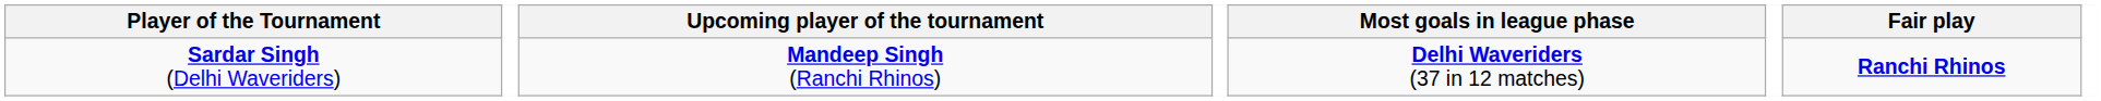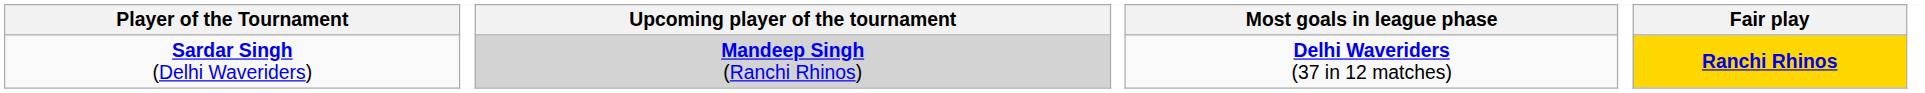Sardar Singh (Delhi Waveriders) | Upcoming player of the tournament: no background -> lightgrey background
Sardar Singh (Delhi Waveriders) | Fair play: no background -> gold background
